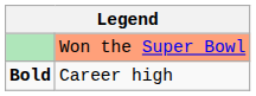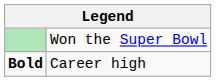row 2 | column 2: lightsalmon background -> no background
